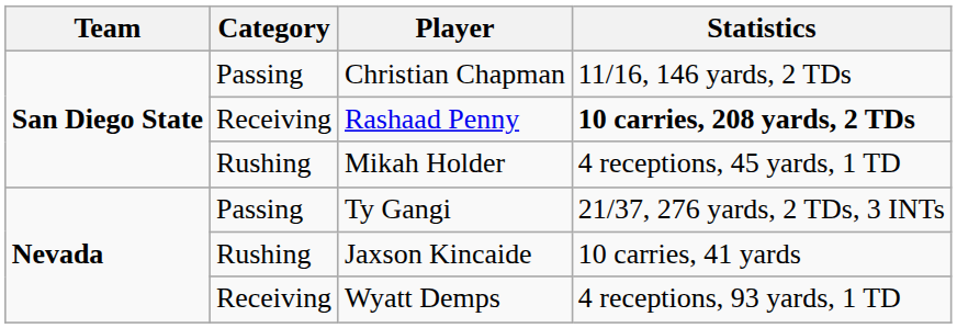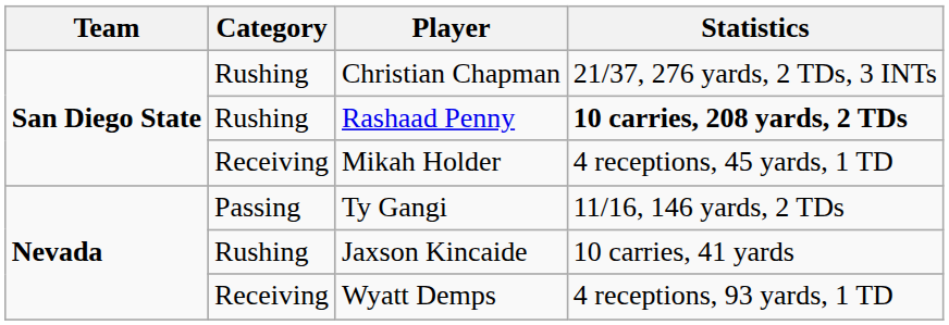Christian Chapman | Category: Passing -> Rushing
Christian Chapman | Statistics: 11/16, 146 yards, 2 TDs -> 21/37, 276 yards, 2 TDs, 3 INTs
Rashaad Penny | Category: Receiving -> Rushing
Mikah Holder | Category: Rushing -> Receiving
Ty Gangi | Statistics: 21/37, 276 yards, 2 TDs, 3 INTs -> 11/16, 146 yards, 2 TDs
